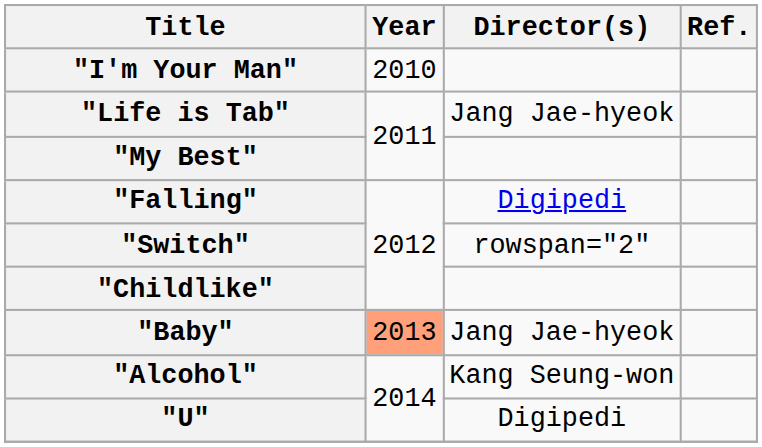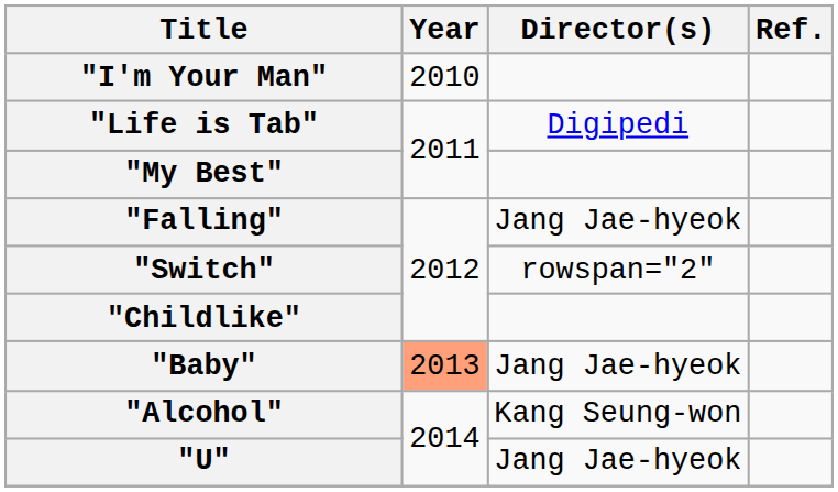"Life is Tab" | Director(s): Jang Jae-hyeok -> Digipedi
"Falling" | Director(s): Digipedi -> Jang Jae-hyeok
"U" | Director(s): Digipedi -> Jang Jae-hyeok
